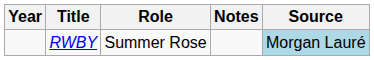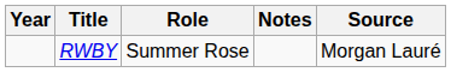RWBY | Source: lightblue background -> no background
